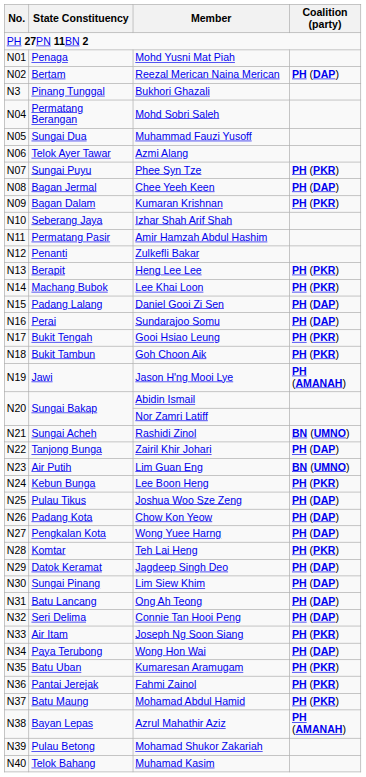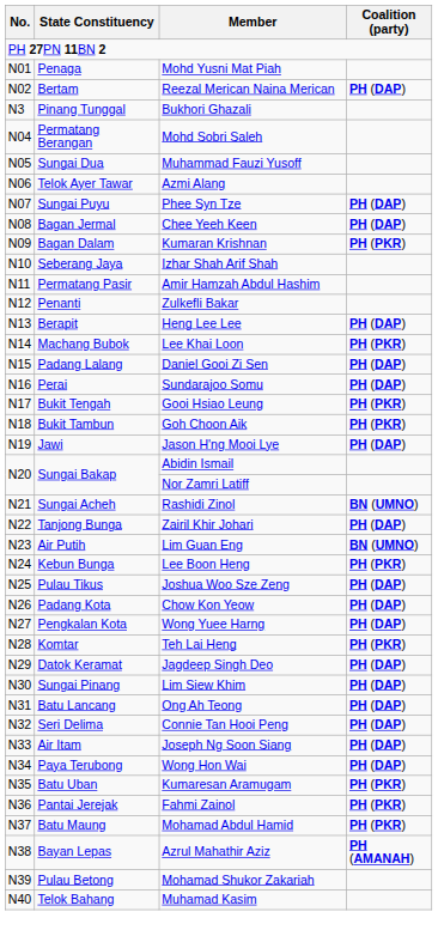Phee Syn Tze | Coalition (party): PH (PKR) -> PH (DAP)
Heng Lee Lee | Coalition (party): PH (PKR) -> PH (DAP)
Jason H'ng Mooi Lye | Coalition (party): PH (AMANAH) -> PH (DAP)
Joseph Ng Soon Siang | Coalition (party): PH (PKR) -> PH (DAP)
